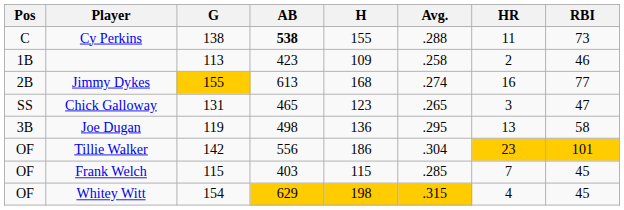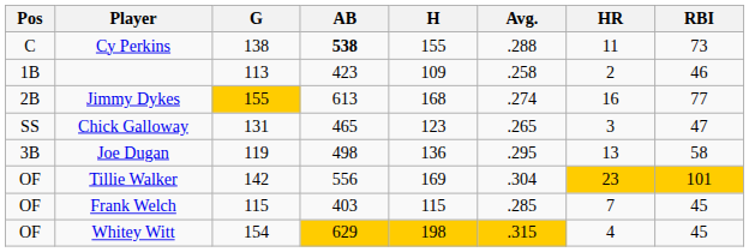Tillie Walker | H: 186 -> 169
